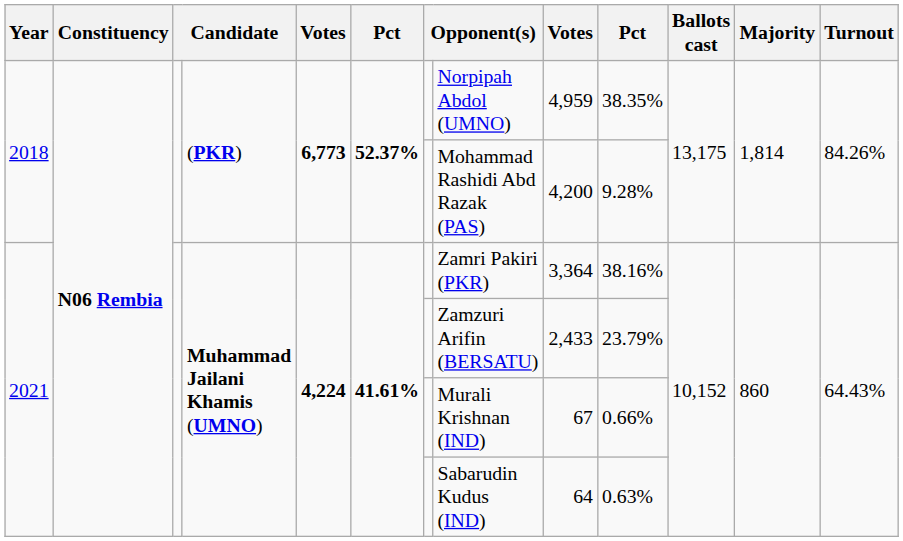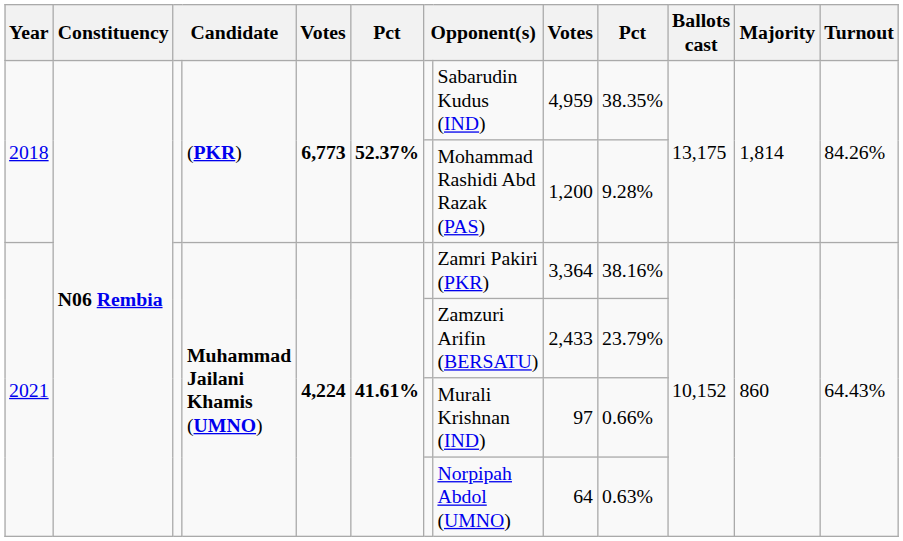row 2 | column 8: Norpipah Abdol (UMNO) -> Sabarudin Kudus (IND)
row 3 | column 9: 4,200 -> 1,200
row 6 | column 9: 67 -> 97
row 7 | column 8: Sabarudin Kudus (IND) -> Norpipah Abdol (UMNO)
